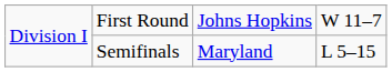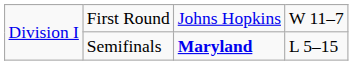Division I / Semifinals | column 3: normal -> bold
